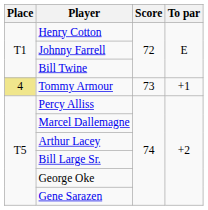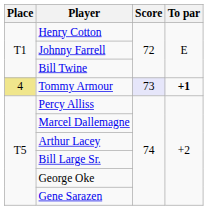Tommy Armour | Score: no background -> lavender background
Tommy Armour | To par: normal -> bold
